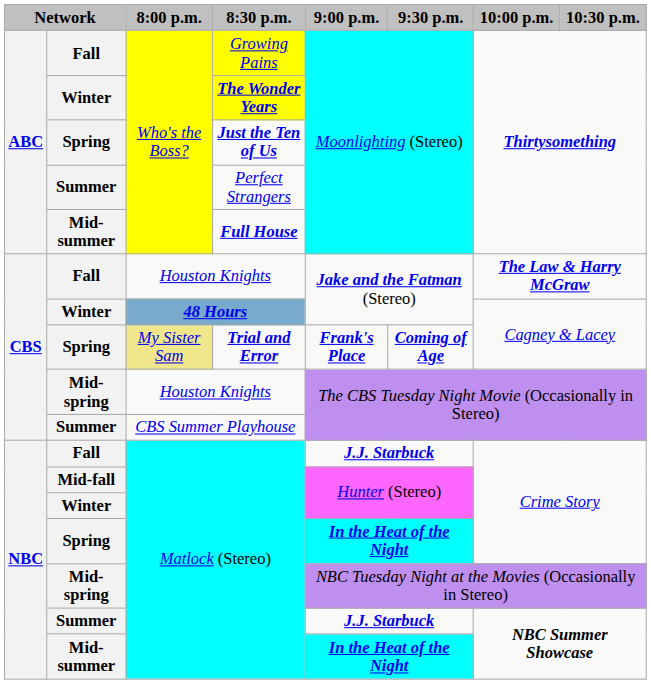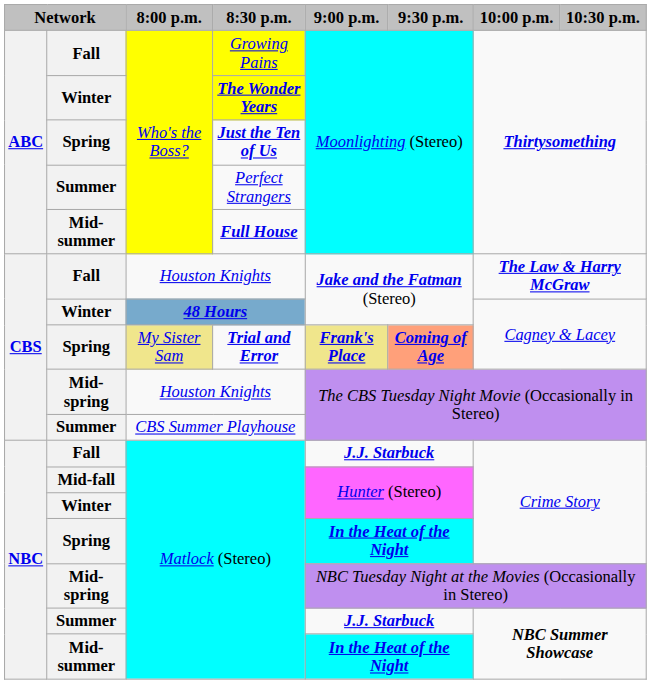Trial and Error | 9:00 p.m.: no background -> khaki background
Trial and Error | 9:30 p.m.: no background -> lightsalmon background
